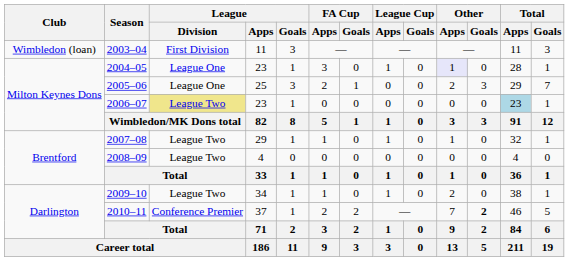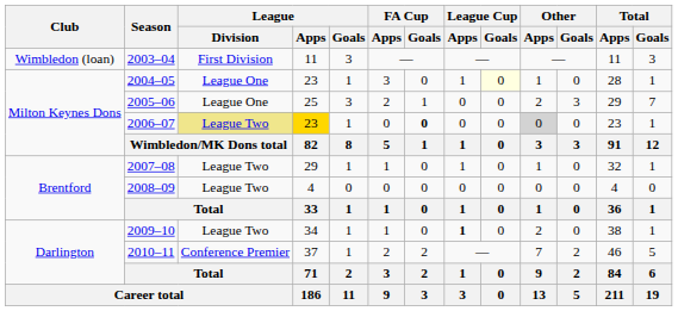2004–05 | League Cup / Goals: no background -> lightyellow background
2004–05 | Other / Apps: lavender background -> no background
2006–07 | League / Apps: no background -> gold background
2006–07 | FA Cup / Goals: normal -> bold
2006–07 | Other / Apps: no background -> lightgrey background
2006–07 | Total / Apps: lightblue background -> no background
2009–10 | League Cup / Apps: normal -> bold
2010–11 | Other / Goals: bold -> normal
